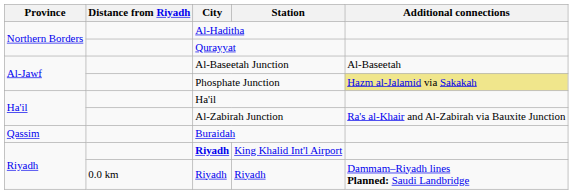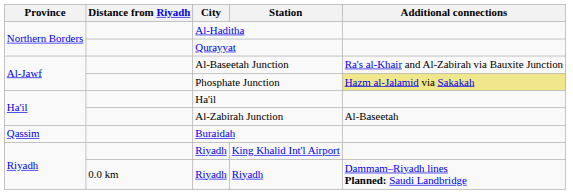Al-Baseetah Junction | Additional connections: Al-Baseetah -> Ra's al-Khair and Al-Zabirah via Bauxite Junction
Al-Zabirah Junction | Additional connections: Ra's al-Khair and Al-Zabirah via Bauxite Junction -> Al-Baseetah
King Khalid Int'l Airport | City: bold -> normal
